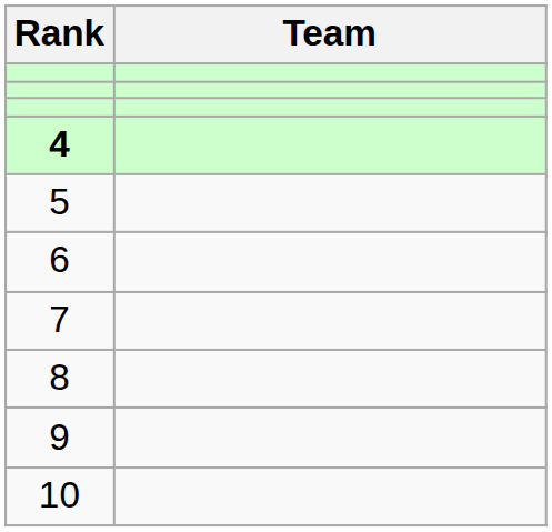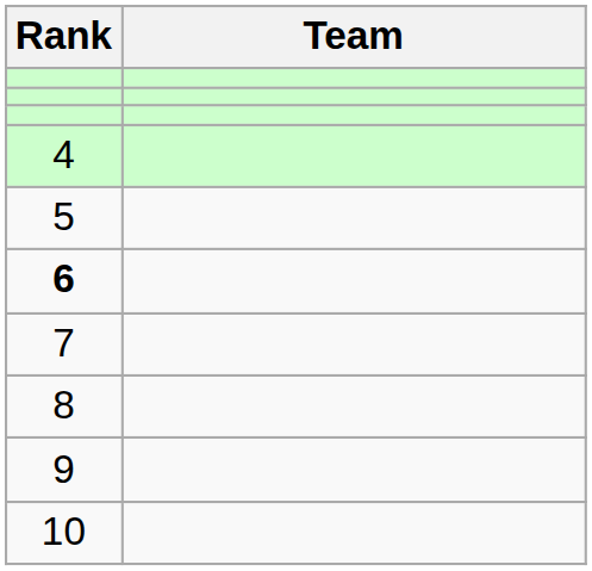row 5 | Rank: bold -> normal
row 7 | Rank: normal -> bold
